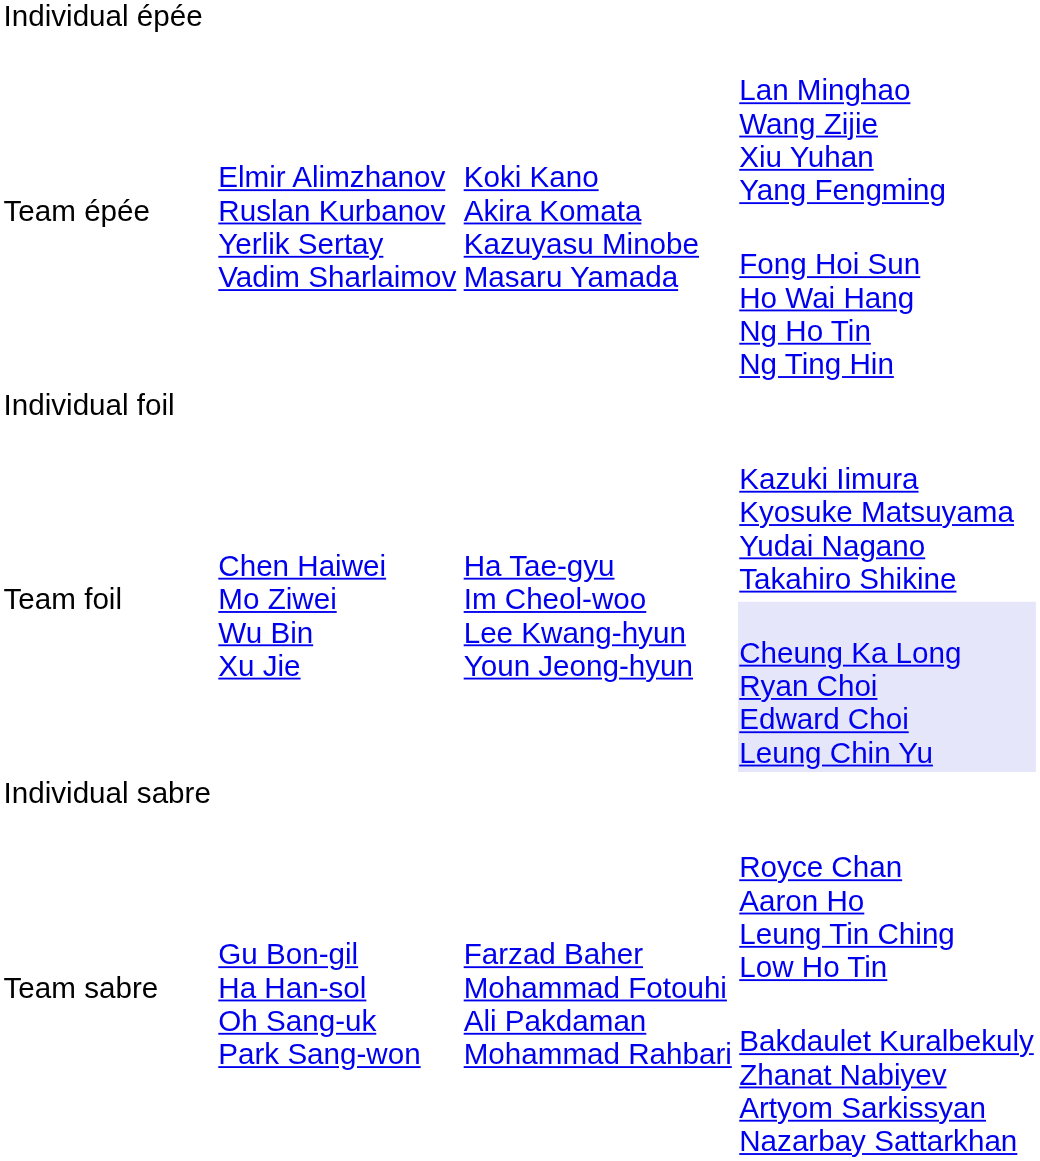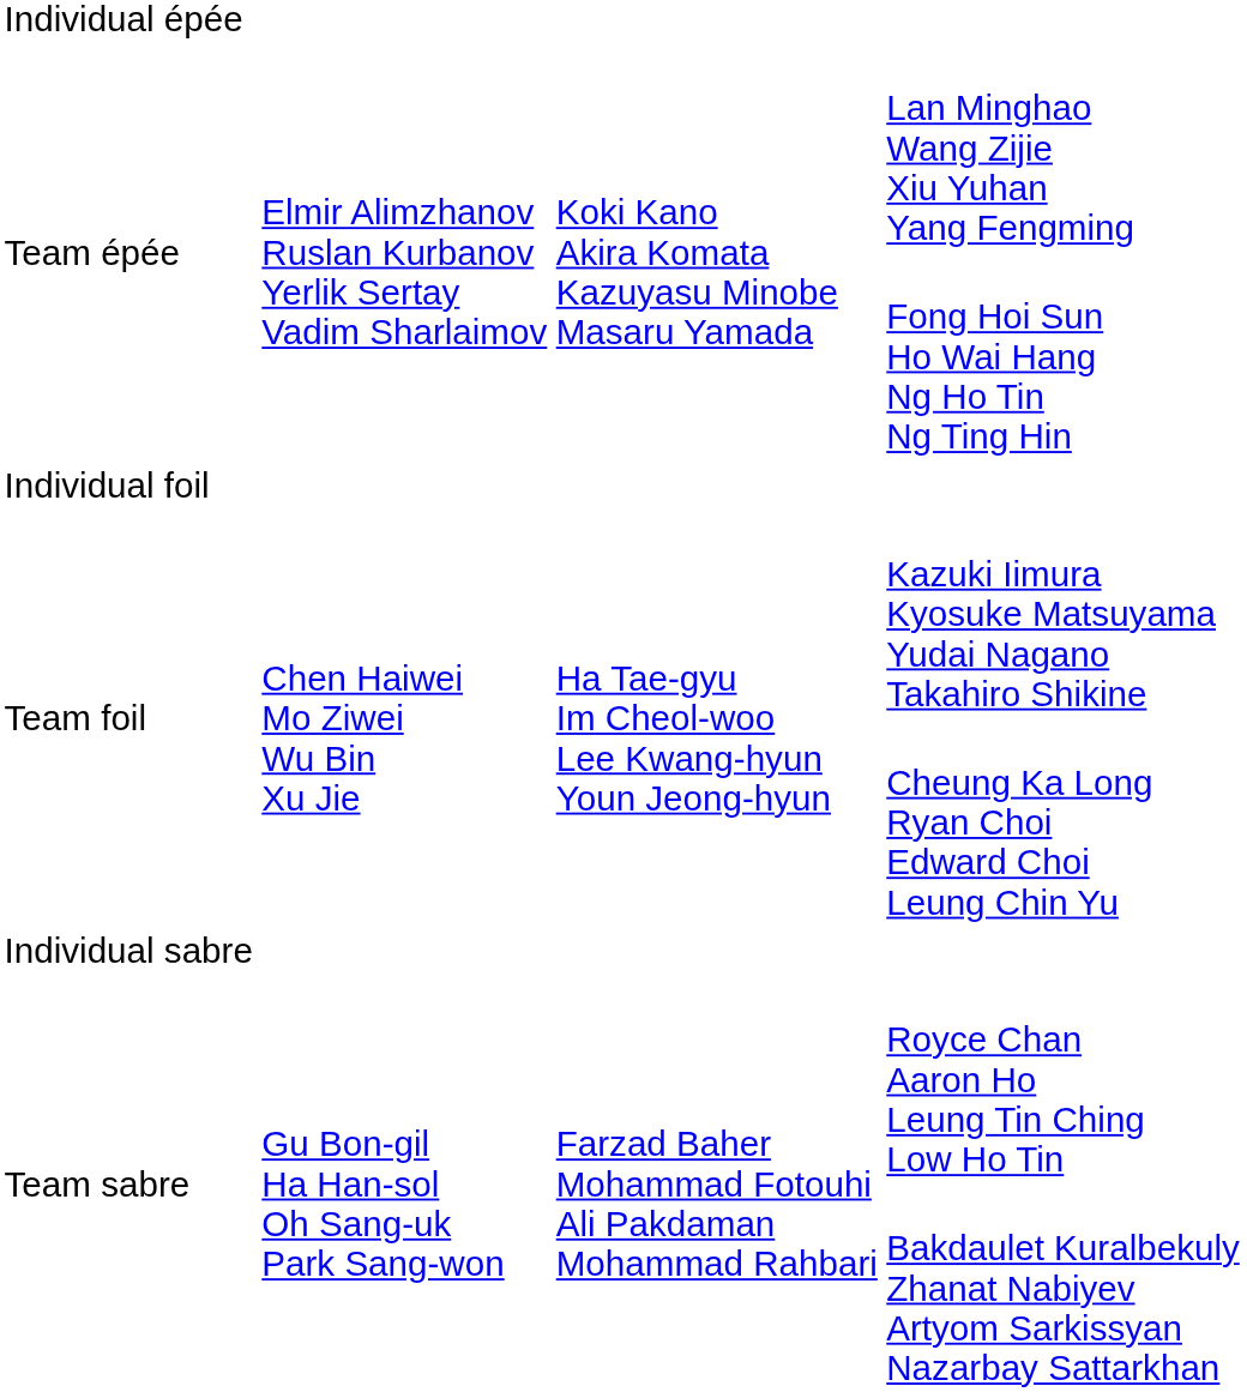Cheung Ka Long Ryan Choi Edward Choi Leung Chin Yu | column 4: lavender background -> no background
